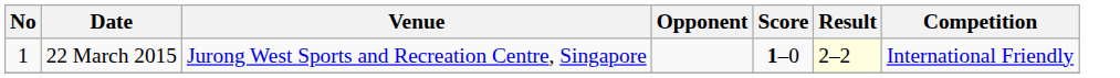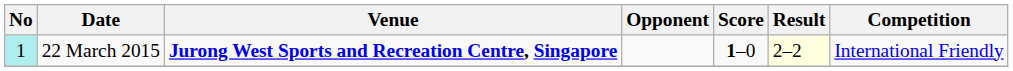22 March 2015 | No: no background -> paleturquoise background
22 March 2015 | Venue: normal -> bold
